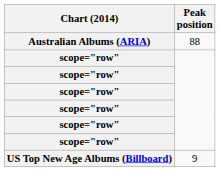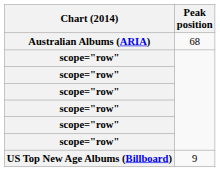Australian Albums (ARIA) | Peak position: 88 -> 68
